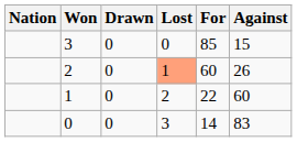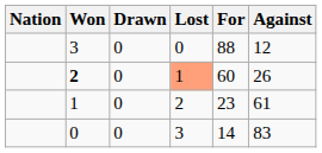row 2 | For: 85 -> 88
row 2 | Against: 15 -> 12
row 3 | Won: normal -> bold
row 4 | For: 22 -> 23
row 4 | Against: 60 -> 61
